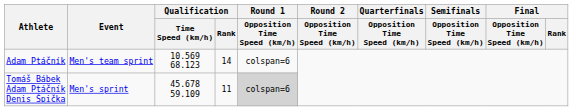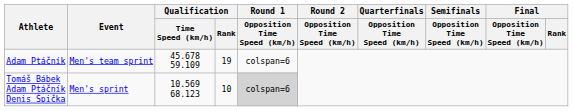Adam Ptáčník | Qualification / Time Speed (km/h): 10.569 68.123 -> 45.678 59.109
Adam Ptáčník | Qualification / Rank: 14 -> 19
Tomáš Bábek Adam Ptáčník Denis Špička | Qualification / Time Speed (km/h): 45.678 59.109 -> 10.569 68.123
Tomáš Bábek Adam Ptáčník Denis Špička | Qualification / Rank: 11 -> 10
